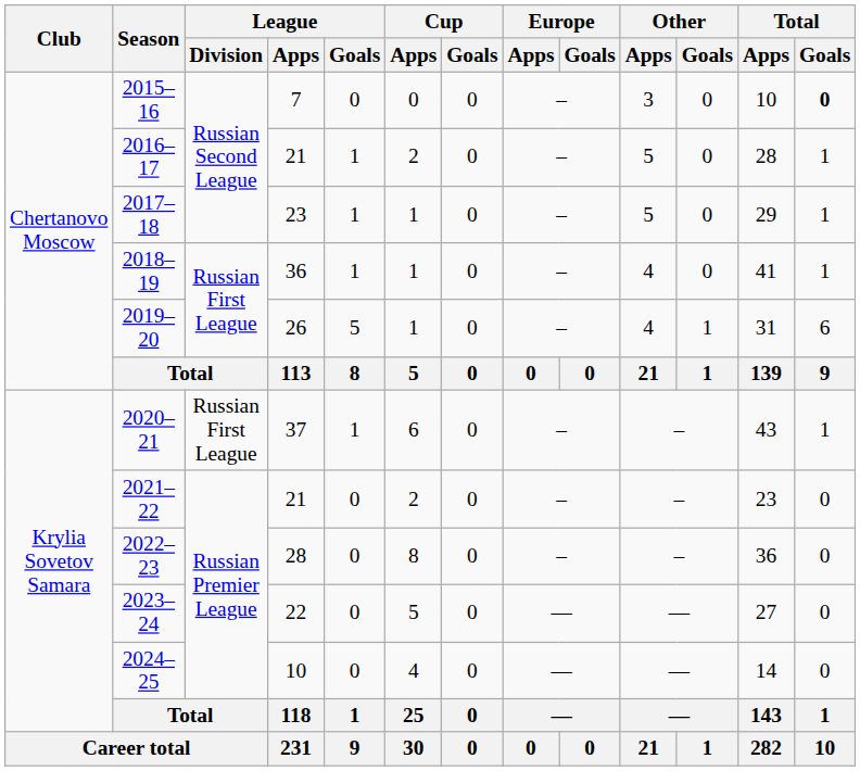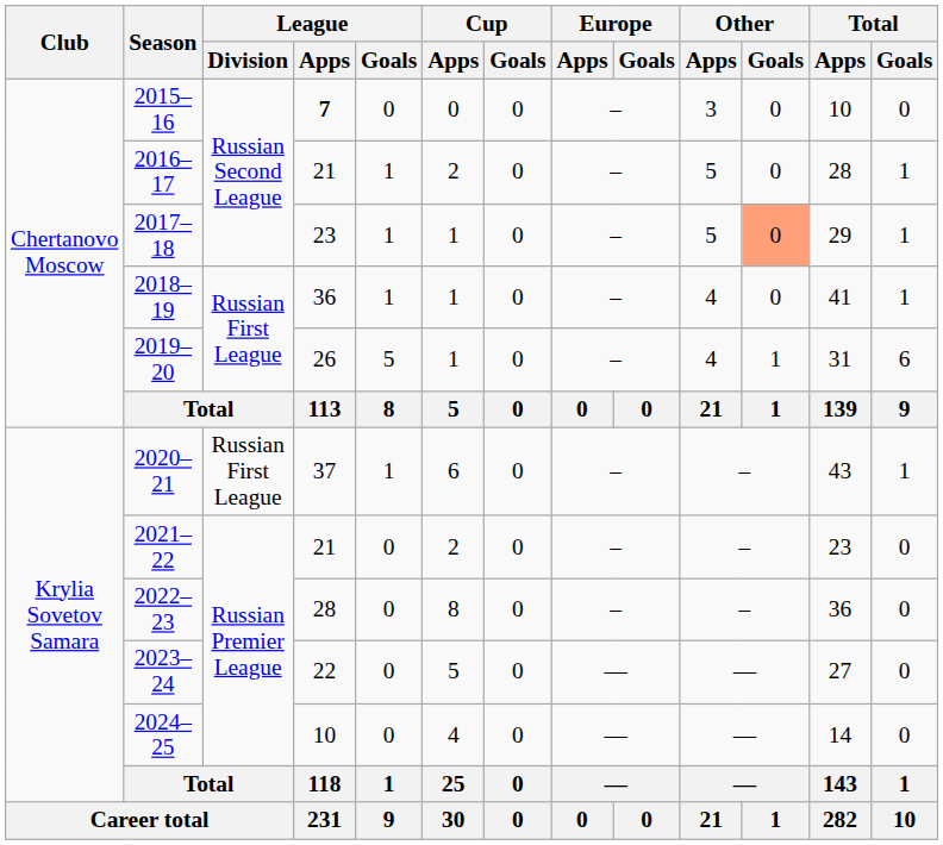2015–16 | League / Apps: normal -> bold
2015–16 | Total / Goals: bold -> normal
2017–18 | Other / Goals: no background -> lightsalmon background
